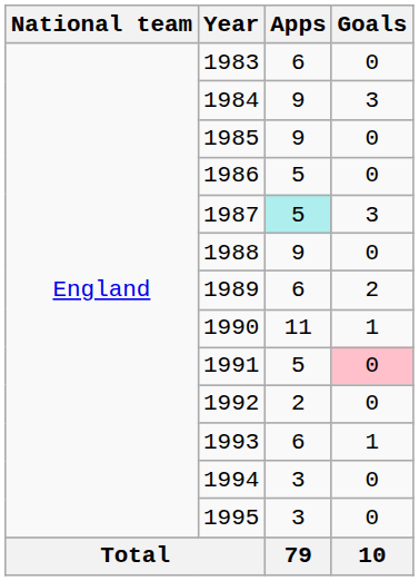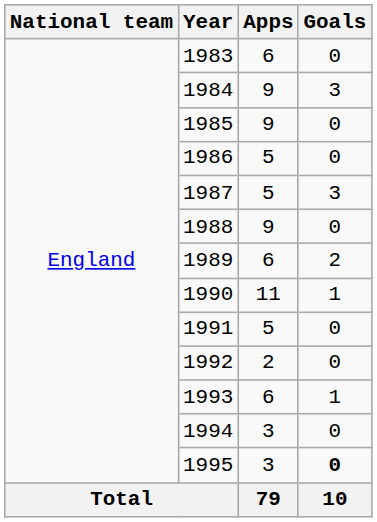1987 | Apps: paleturquoise background -> no background
1991 | Goals: pink background -> no background
1995 | Goals: normal -> bold
